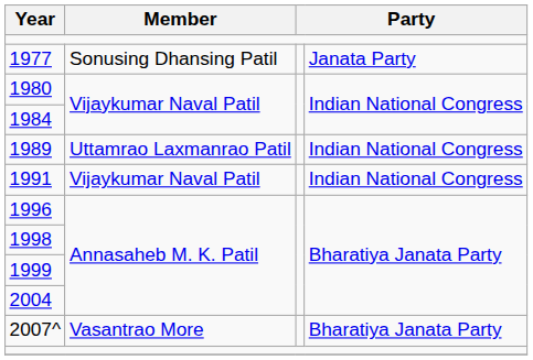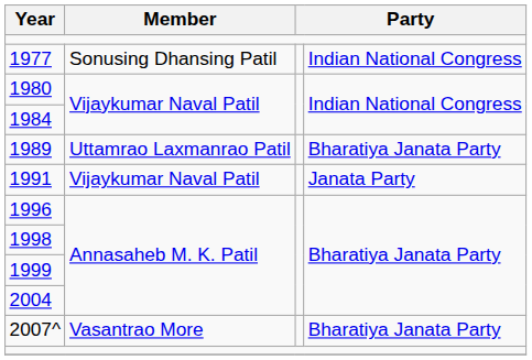1977 | column 4: Janata Party -> Indian National Congress
1989 | column 4: Indian National Congress -> Bharatiya Janata Party
1991 | column 4: Indian National Congress -> Janata Party
